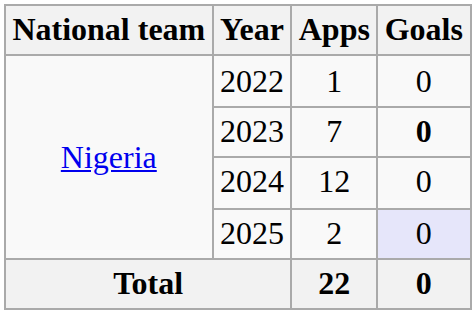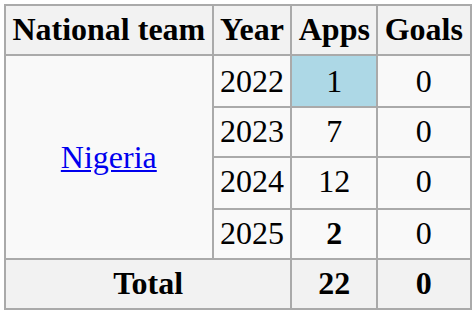2022 | Apps: no background -> lightblue background
2023 | Goals: bold -> normal
2025 | Apps: normal -> bold
2025 | Goals: lavender background -> no background
